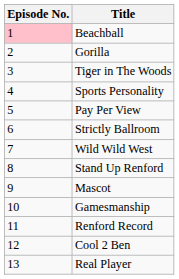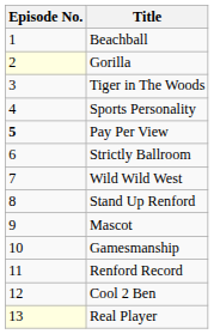Beachball | Episode No.: pink background -> no background
Gorilla | Episode No.: no background -> lightyellow background
Pay Per View | Episode No.: normal -> bold
Real Player | Episode No.: no background -> lightyellow background
